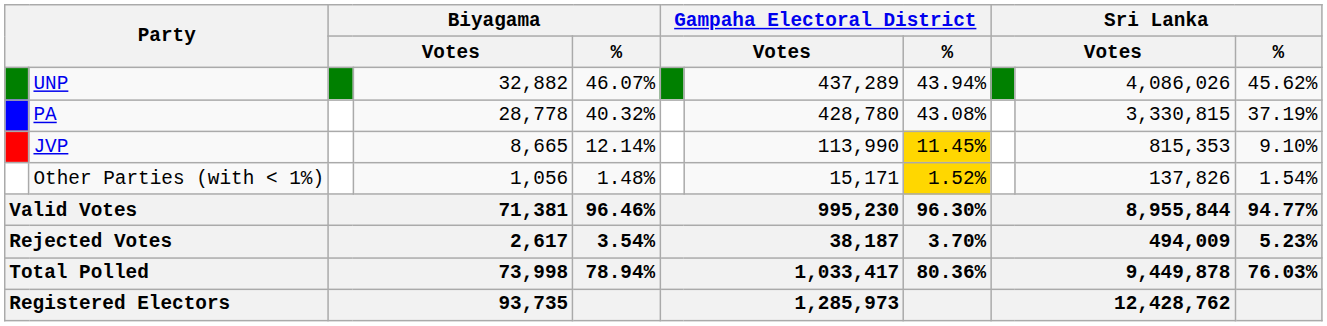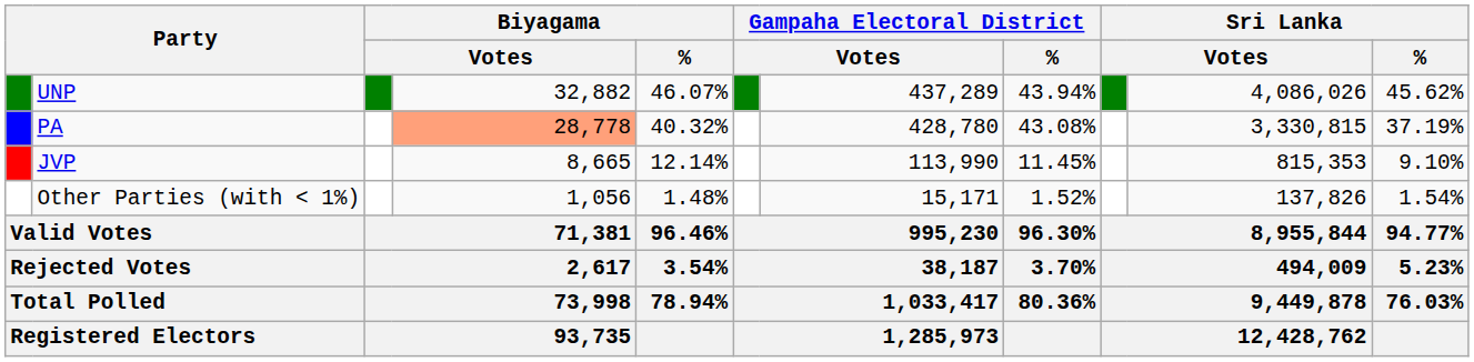PA | column 4: no background -> lightsalmon background
JVP | Gampaha Electoral District / %: gold background -> no background
Other Parties (with < 1%) | Gampaha Electoral District / %: gold background -> no background
